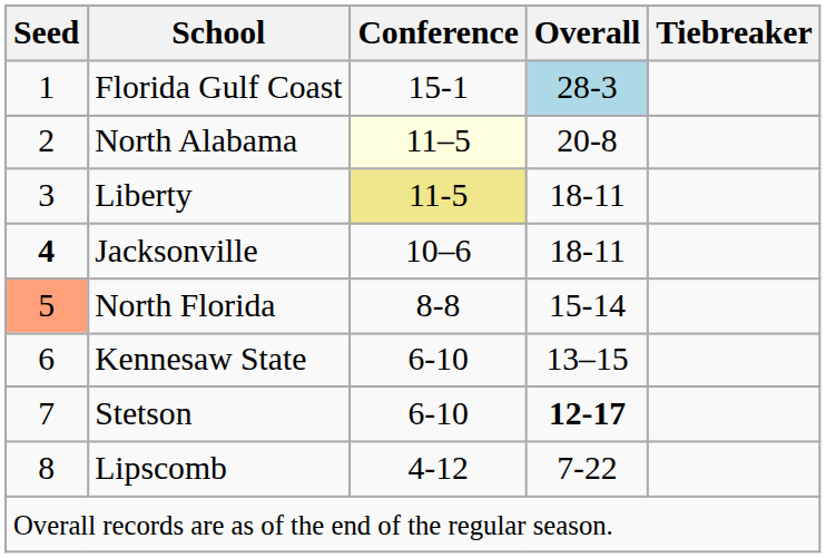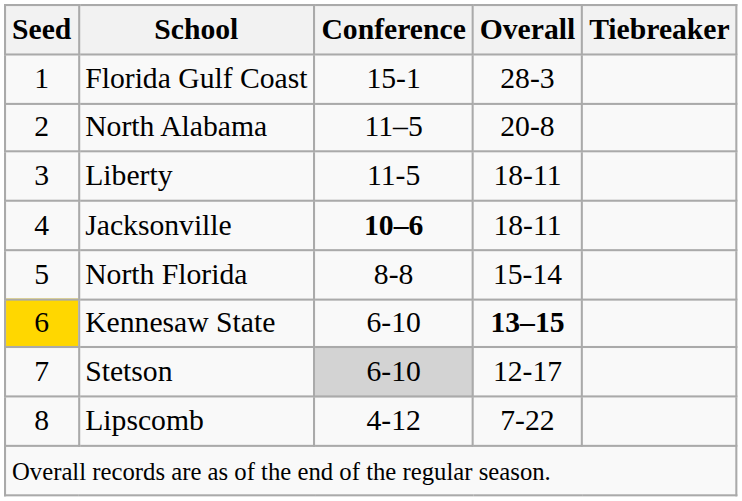Florida Gulf Coast | Overall: lightblue background -> no background
North Alabama | Conference: lightyellow background -> no background
Liberty | Conference: khaki background -> no background
Jacksonville | Seed: bold -> normal
Jacksonville | Conference: normal -> bold
North Florida | Seed: lightsalmon background -> no background
Kennesaw State | Seed: no background -> gold background
Kennesaw State | Overall: normal -> bold
Stetson | Conference: no background -> lightgrey background
Stetson | Overall: bold -> normal
